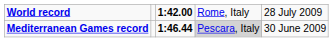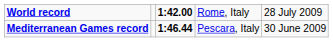Mediterranean Games record | column 4: lightgrey background -> no background
